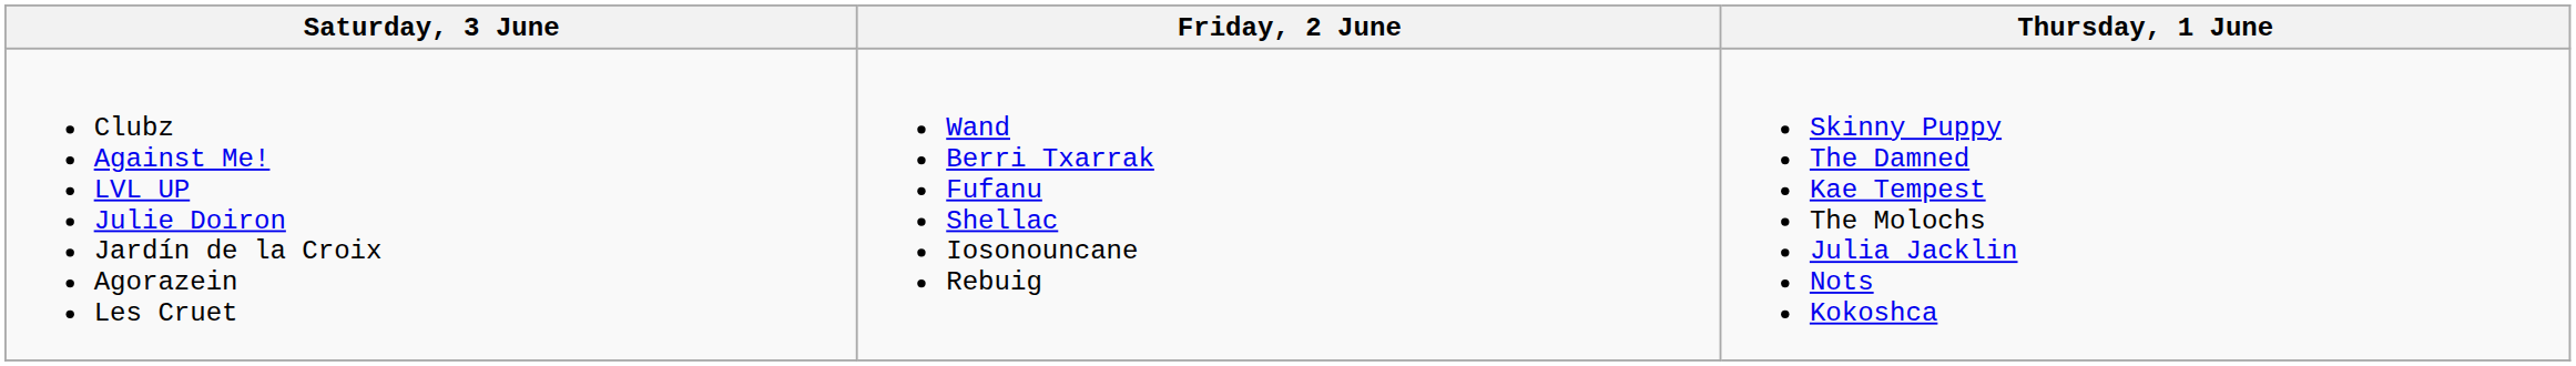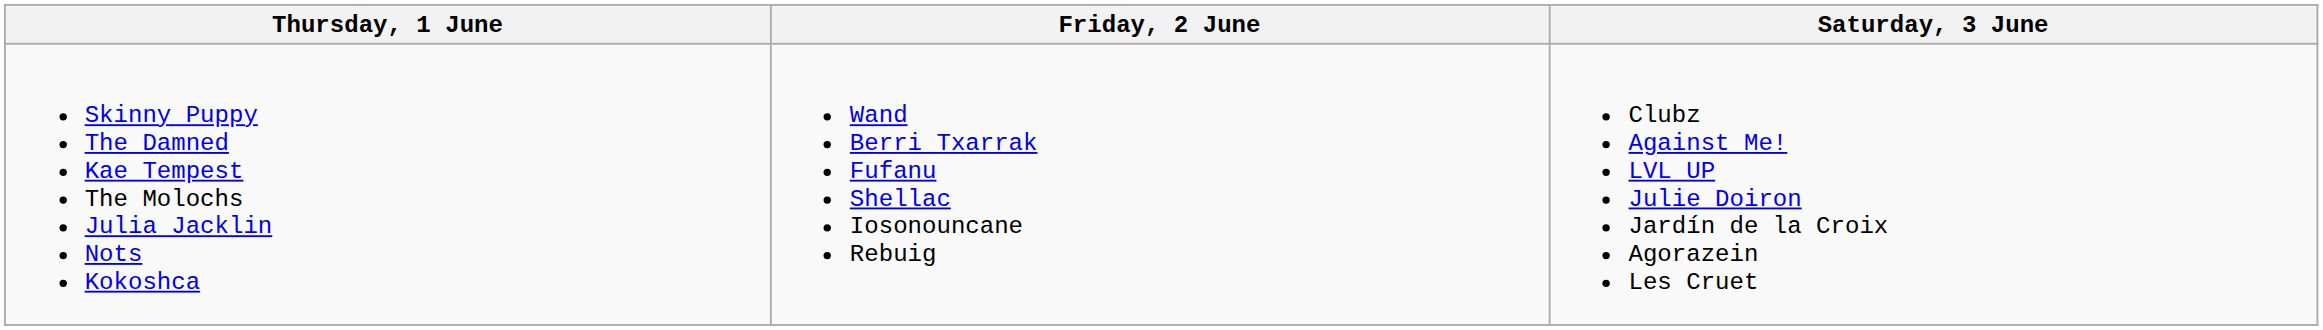columns swapped: Thursday, 1 June <-> Saturday, 3 June
